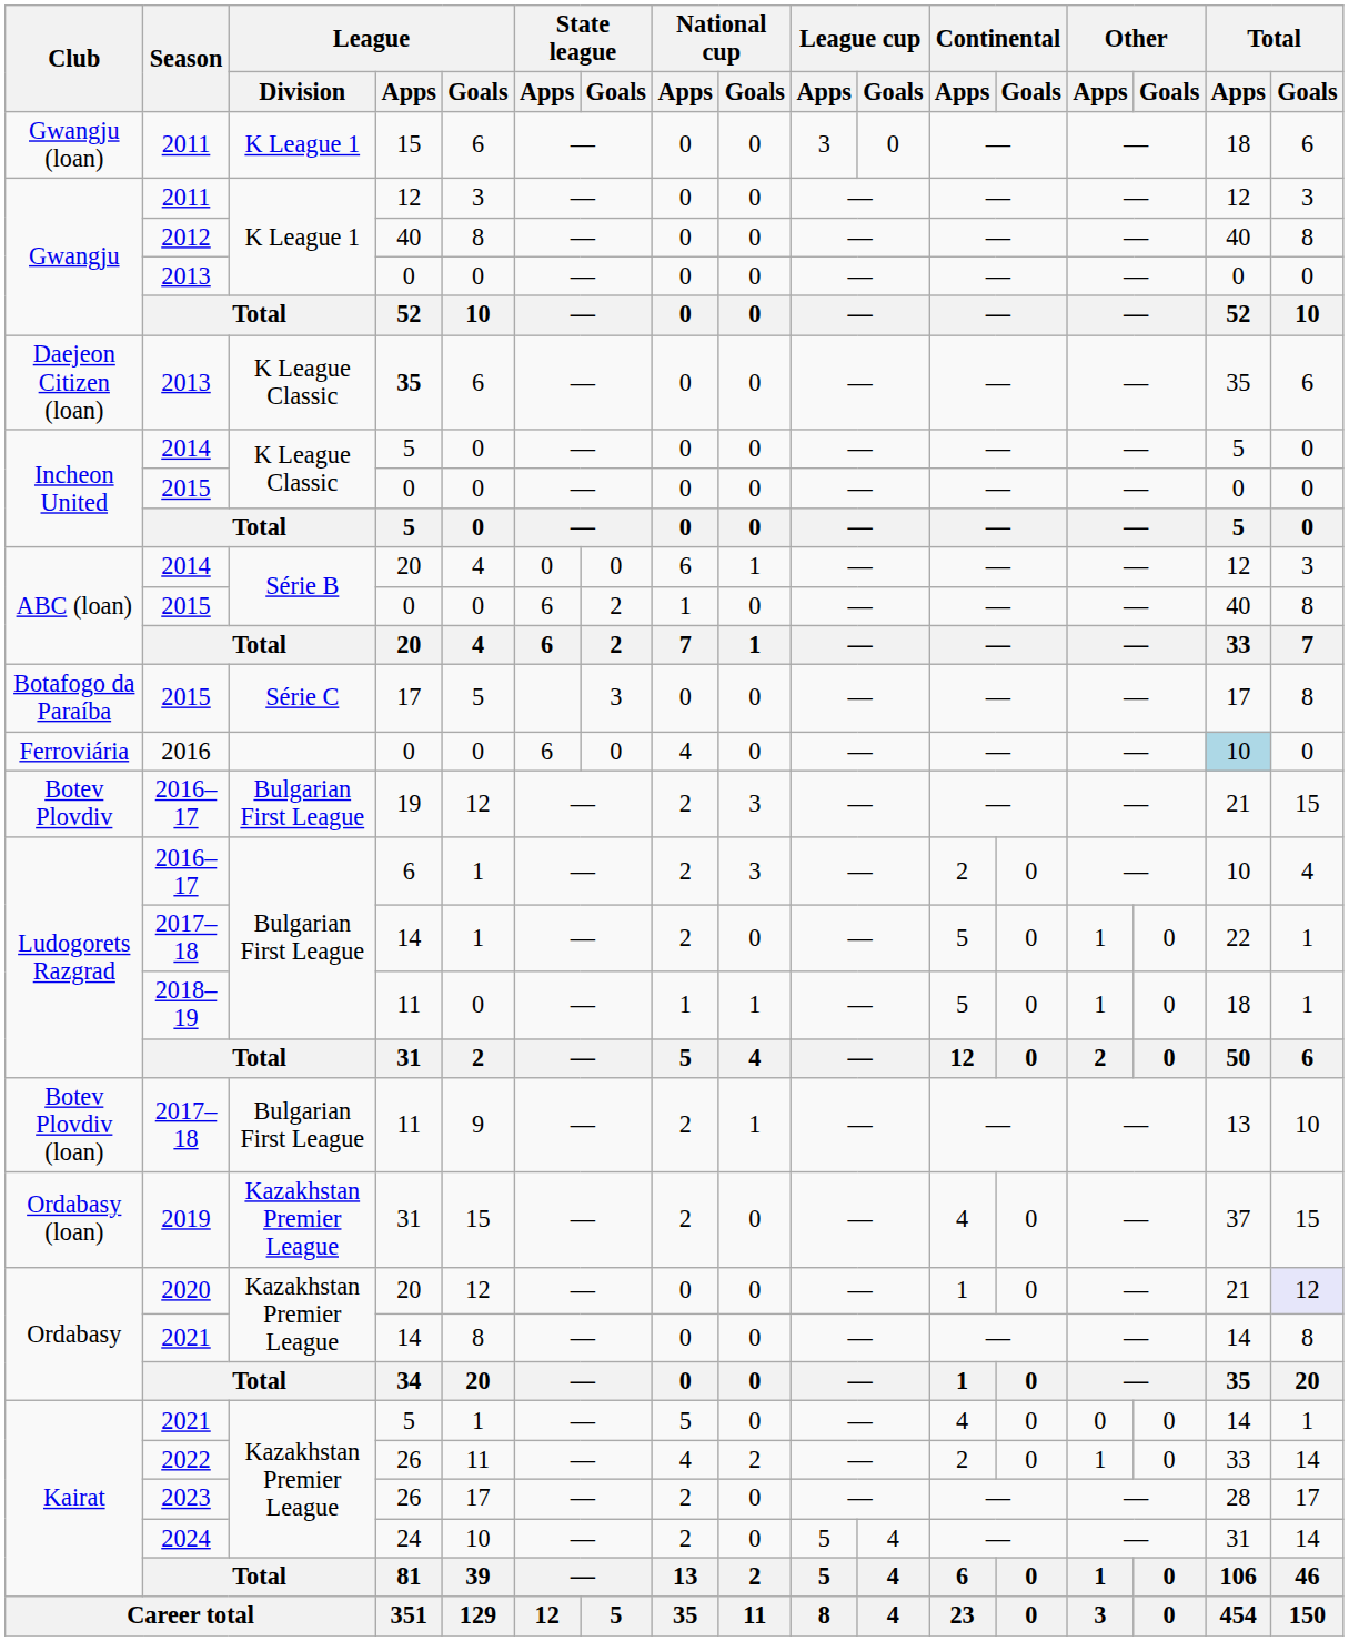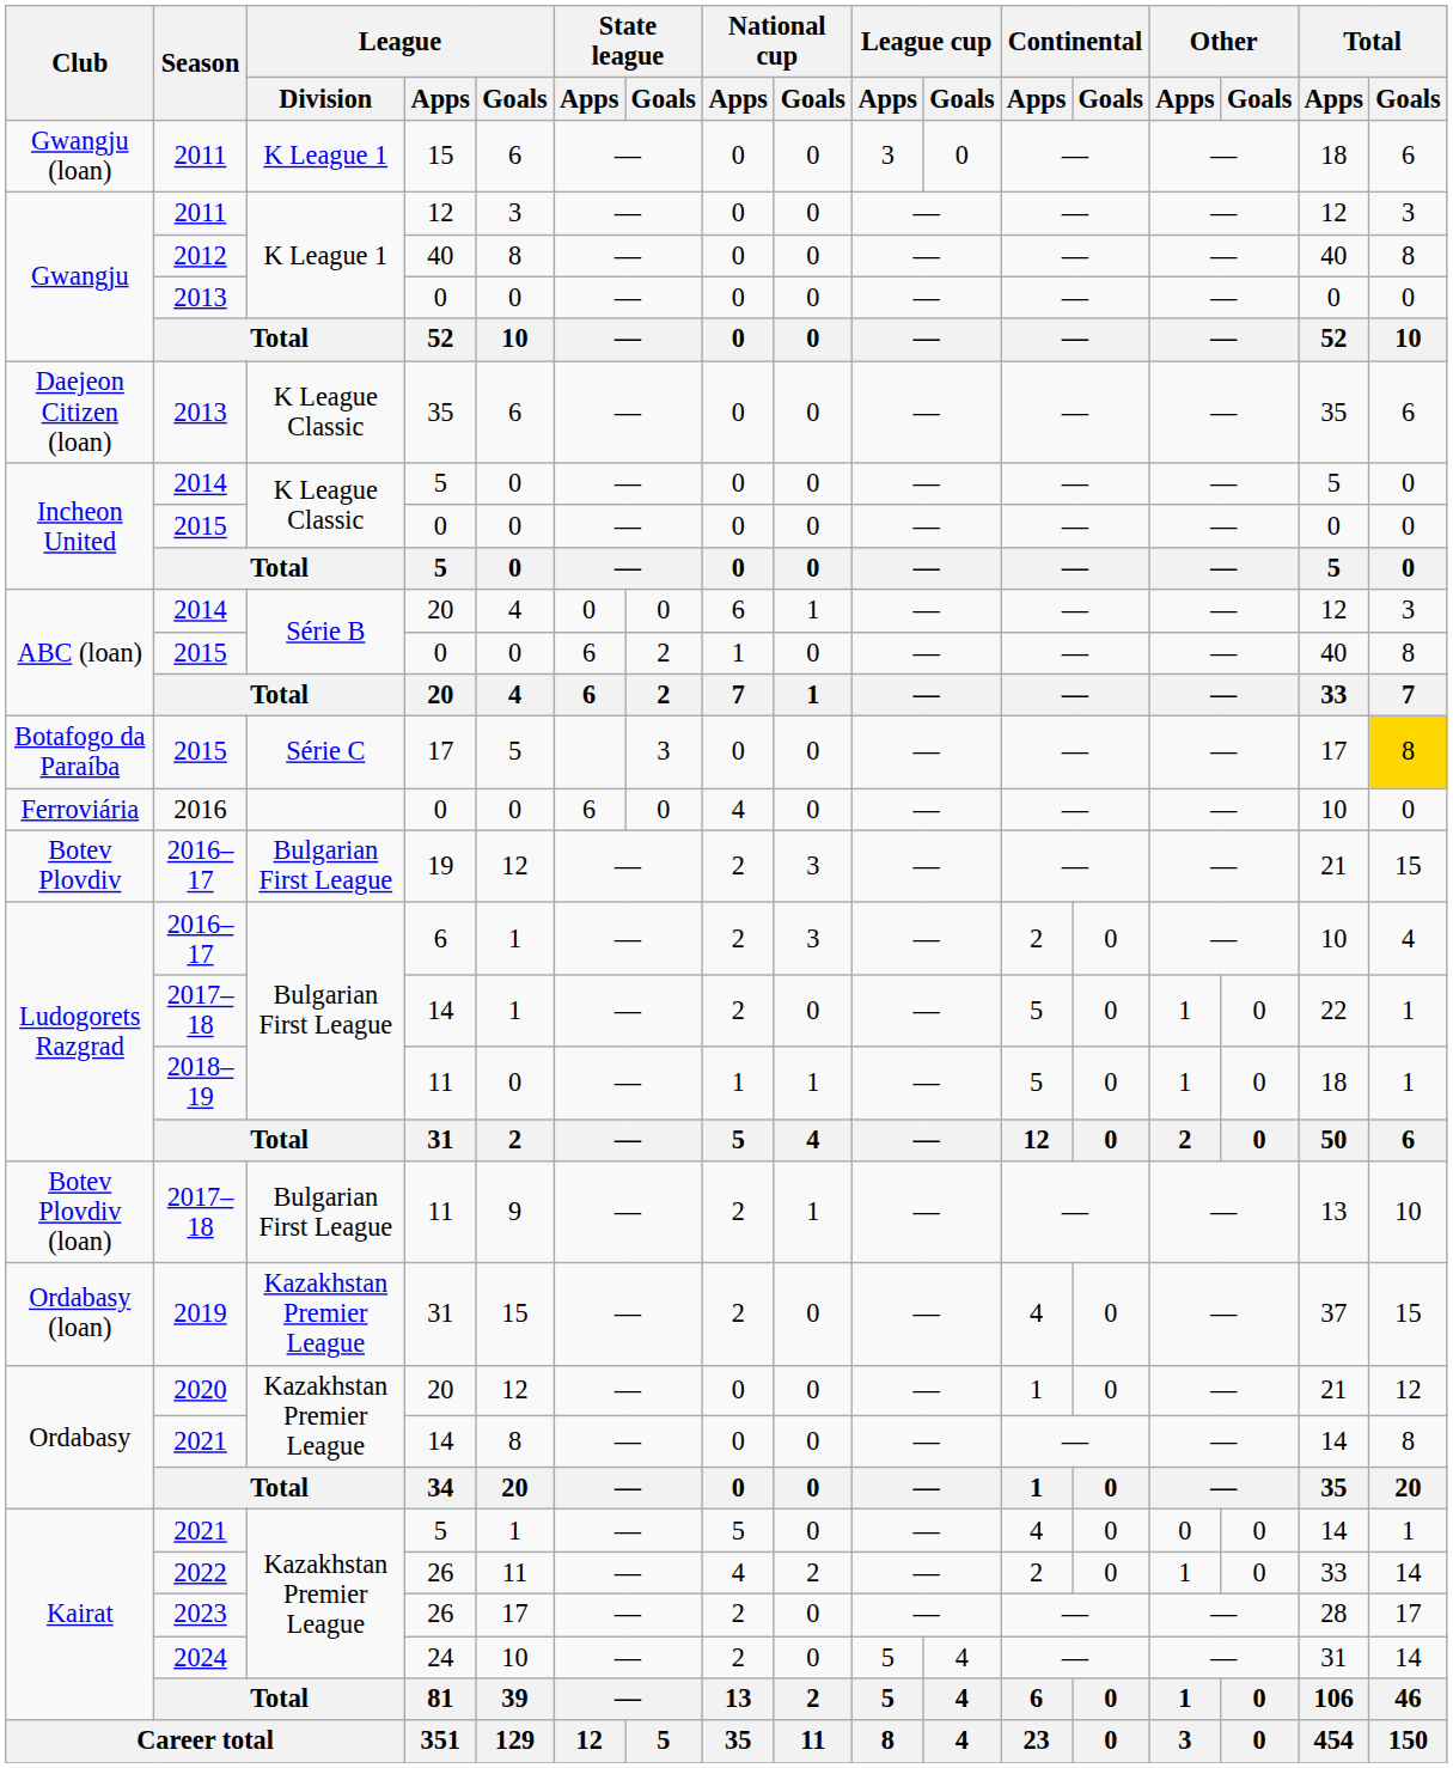Daejeon Citizen (loan) / 2013 | League / Apps: bold -> normal
Botafogo da Paraíba / 2015 | Total / Goals: no background -> gold background
2016 | Total / Apps: lightblue background -> no background
2020 | Total / Goals: lavender background -> no background
